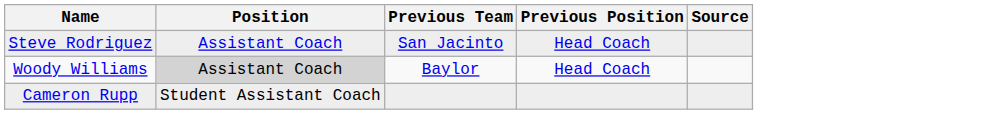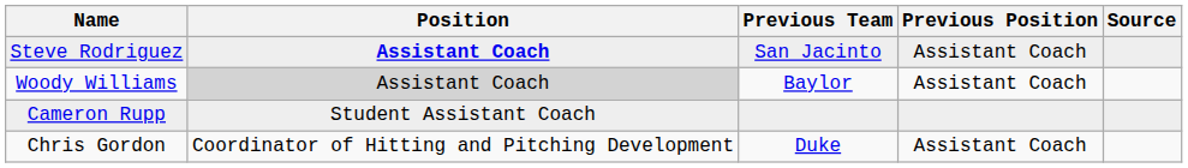Steve Rodriguez | Position: normal -> bold
Steve Rodriguez | Previous Position: Head Coach -> Assistant Coach
Woody Williams | Previous Position: Head Coach -> Assistant Coach
+ row: Chris Gordon | Coordinator of Hitting and Pitching Development | Duke | Assistant Coach
